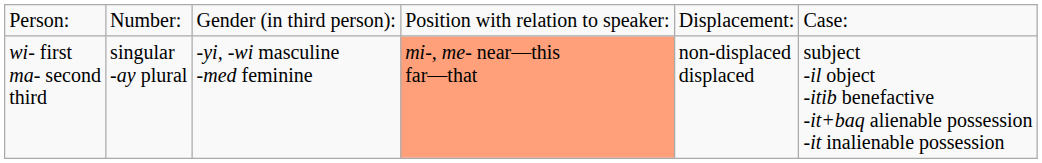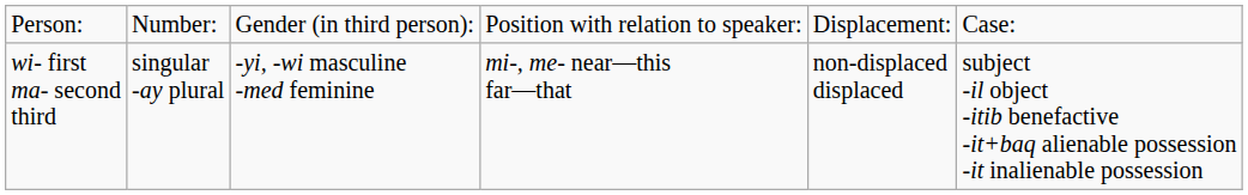wi- first ma- second third | column 4: lightsalmon background -> no background
